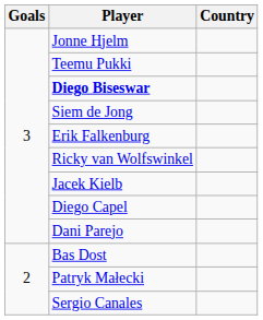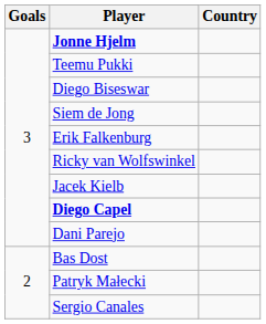Jonne Hjelm | Player: normal -> bold
Diego Biseswar | Player: bold -> normal
Diego Capel | Player: normal -> bold
